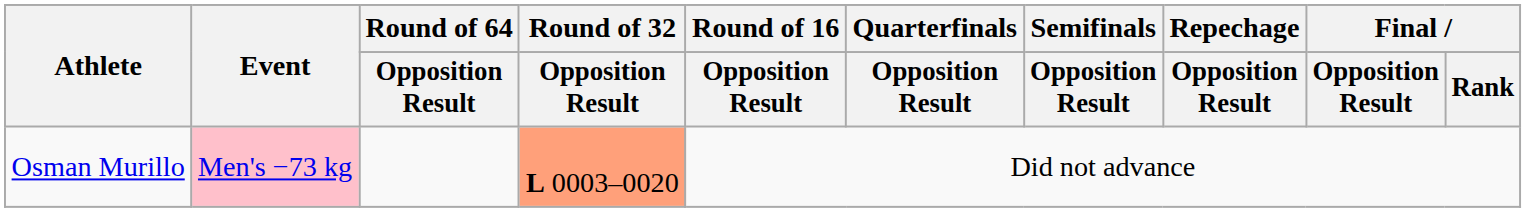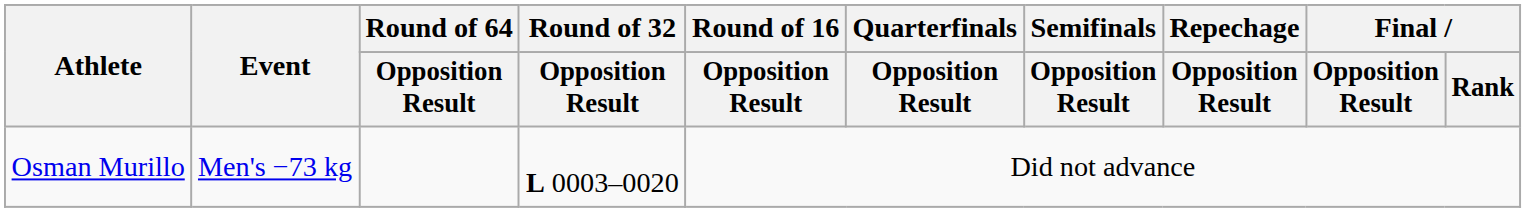Osman Murillo | Event: pink background -> no background
Osman Murillo | Round of 32 / Opposition Result: lightsalmon background -> no background
